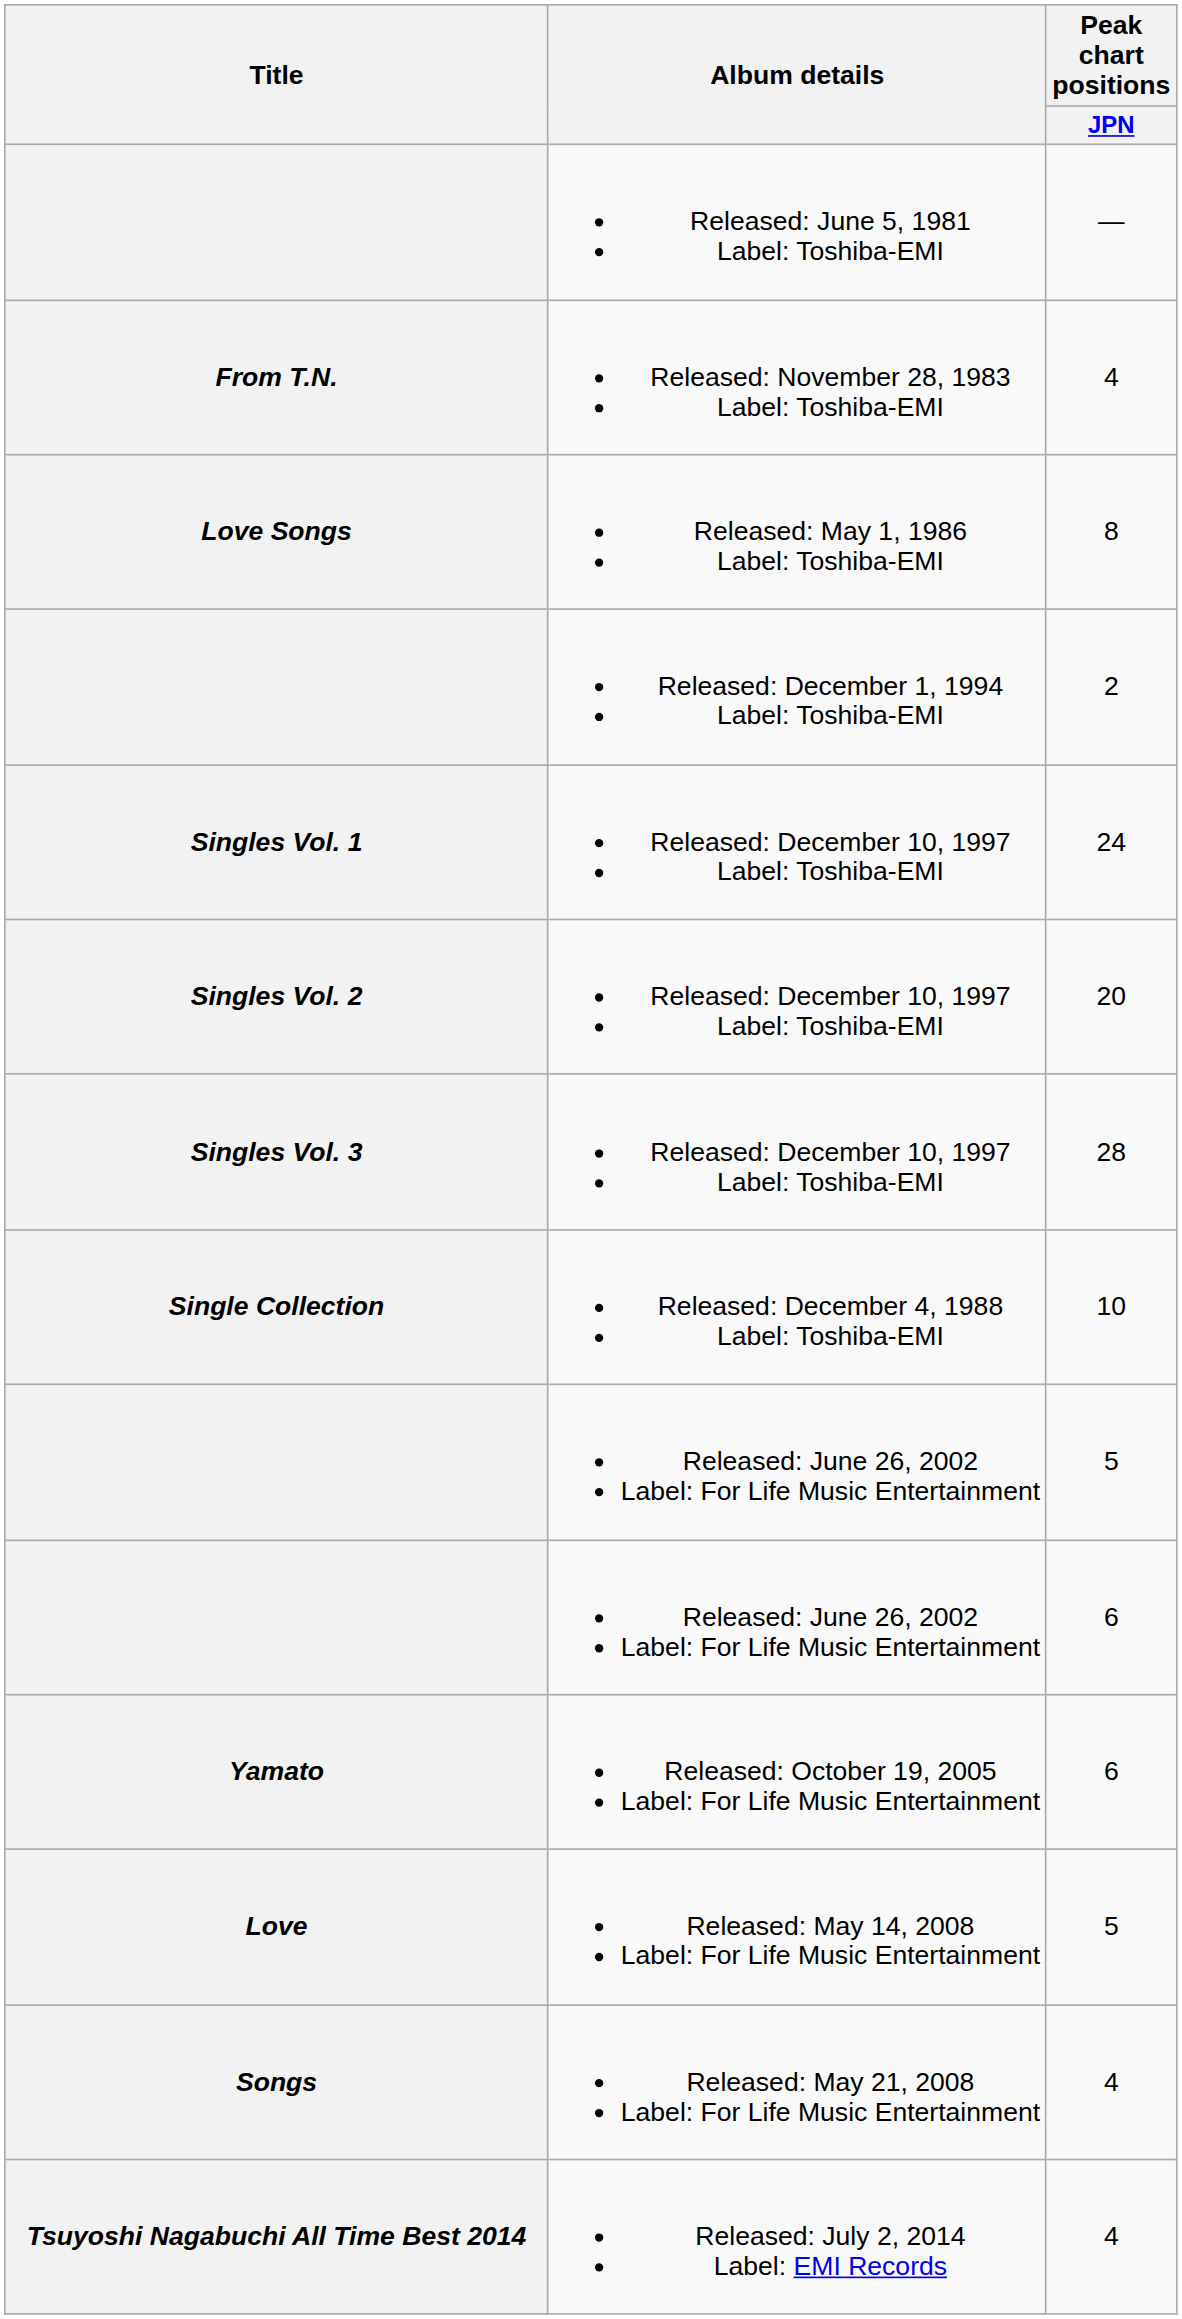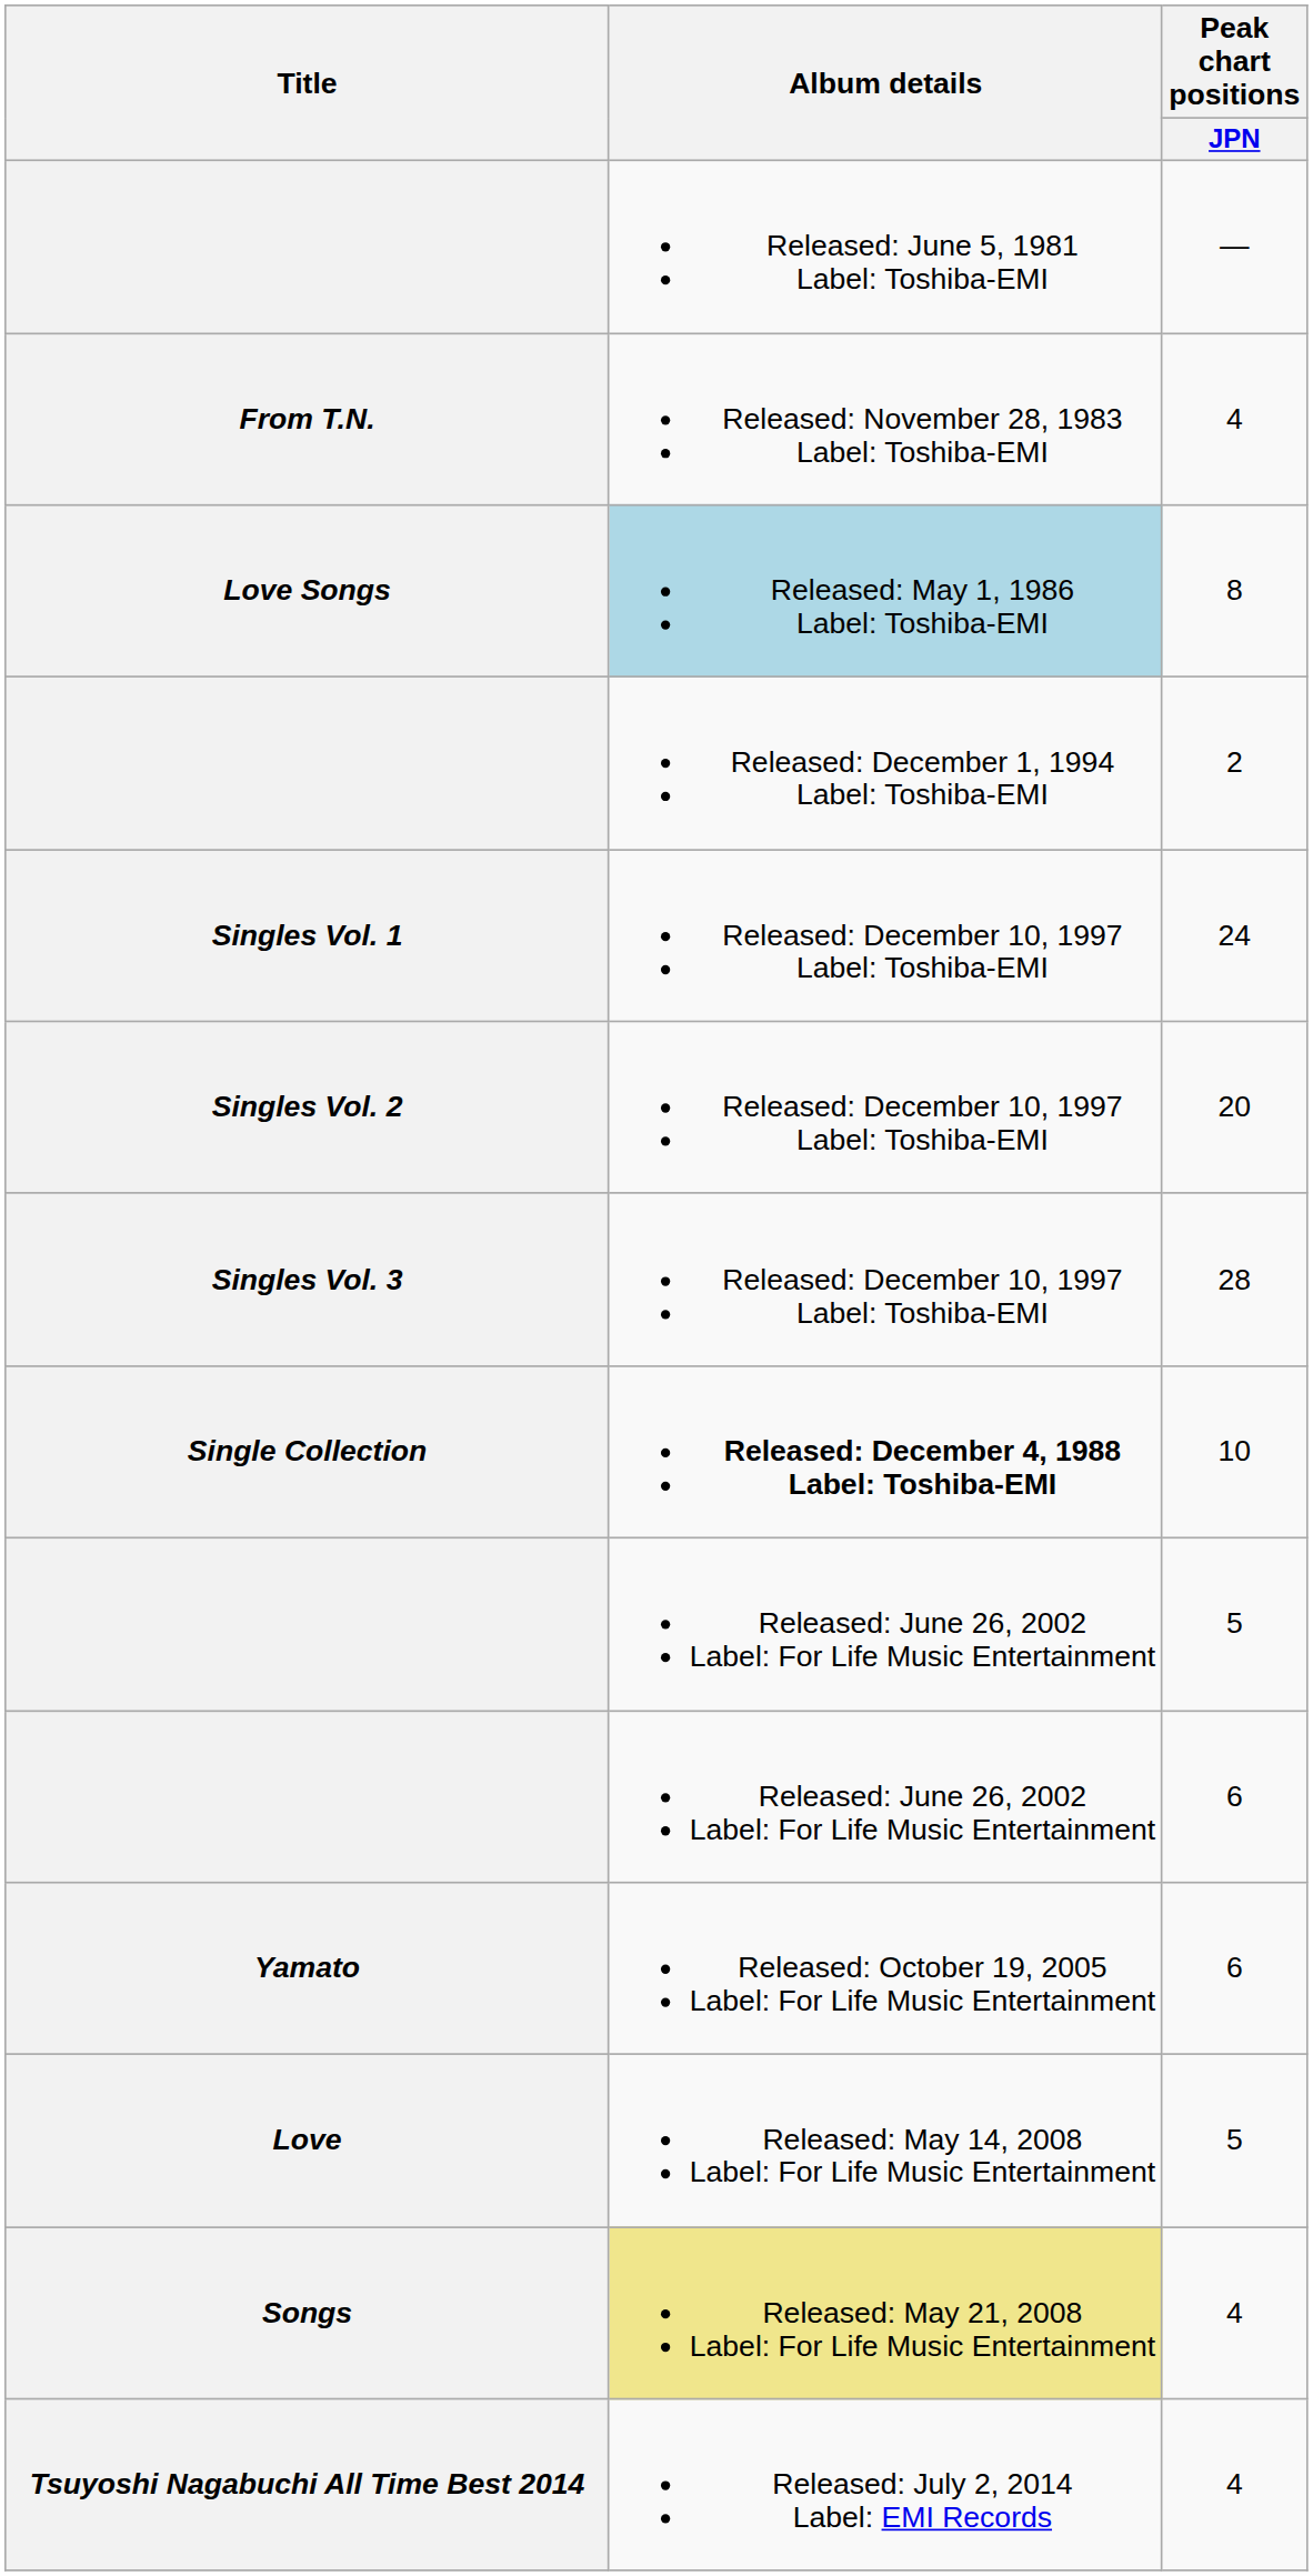Love Songs | Album details: no background -> lightblue background
Single Collection | Album details: normal -> bold
Songs | Album details: no background -> khaki background
